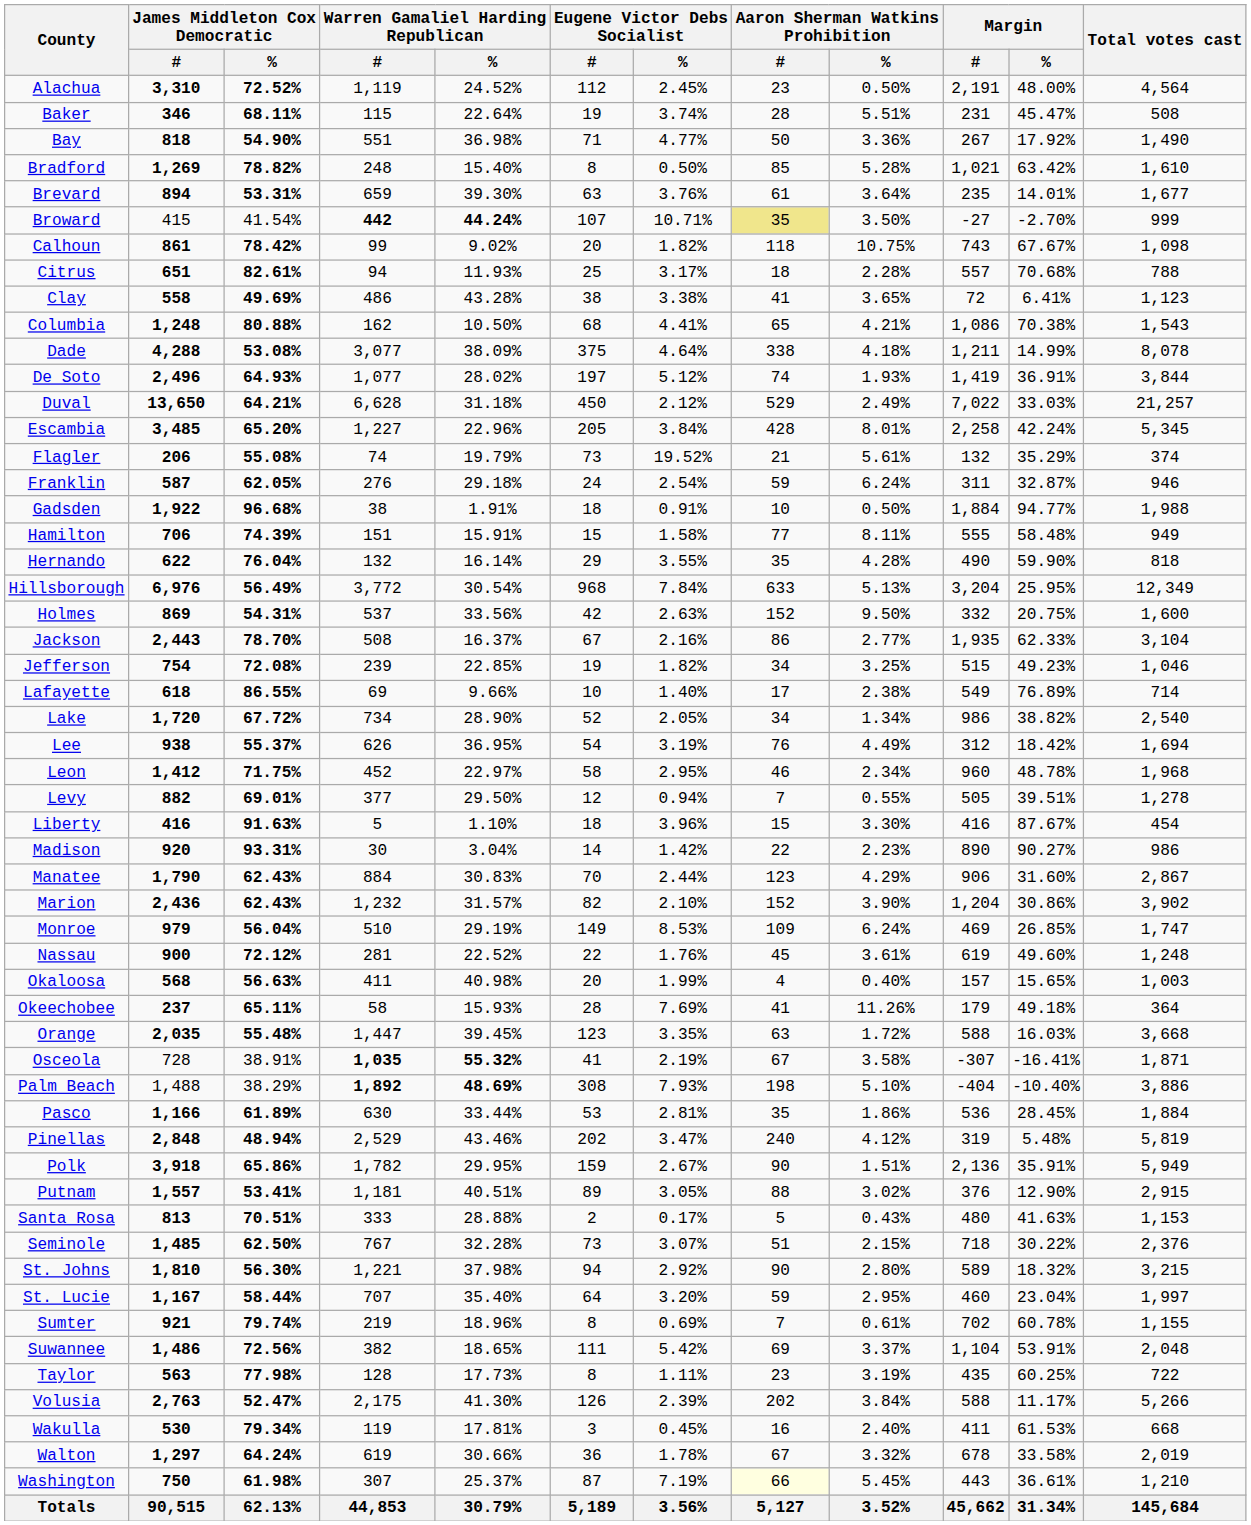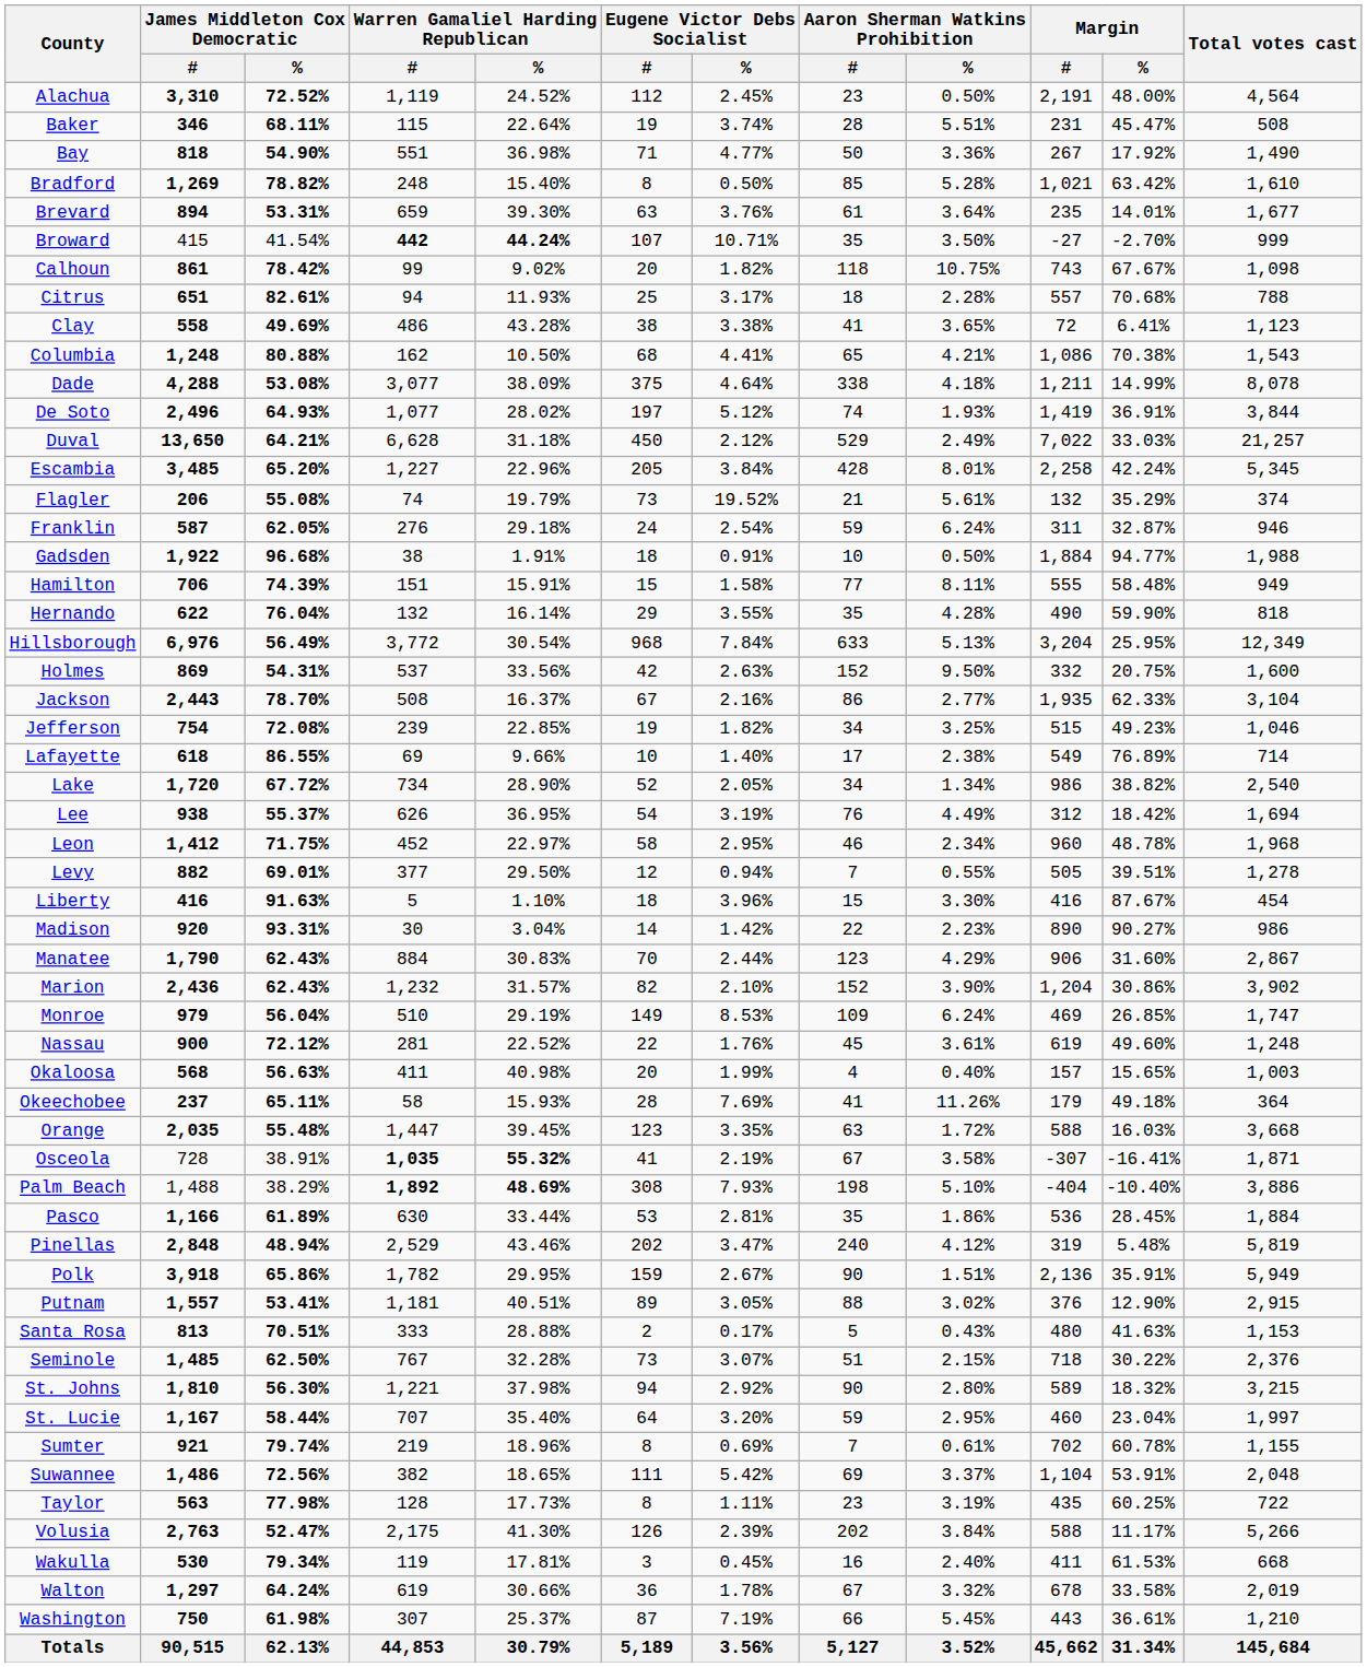Broward | Aaron Sherman Watkins Prohibition / #: khaki background -> no background
Washington | Aaron Sherman Watkins Prohibition / #: lightyellow background -> no background
